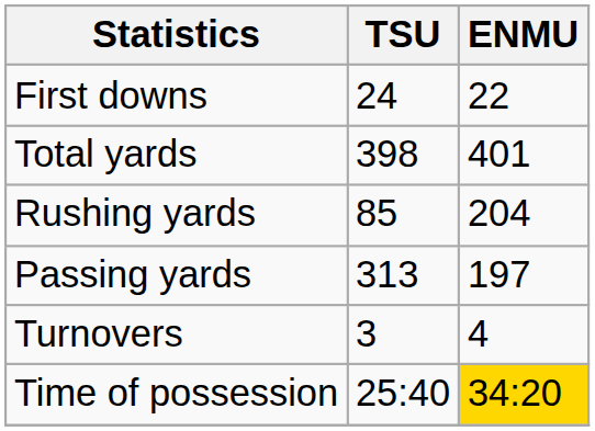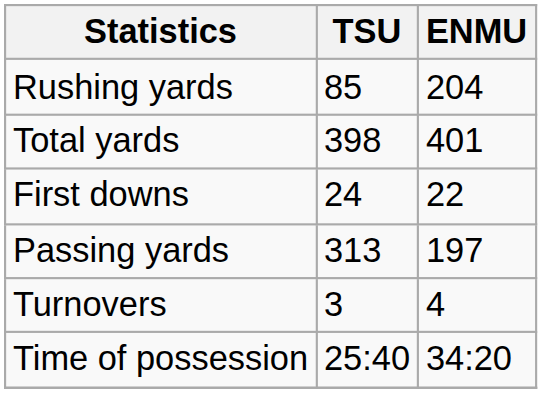rows swapped: First downs <-> Rushing yards
Time of possession | ENMU: gold background -> no background
